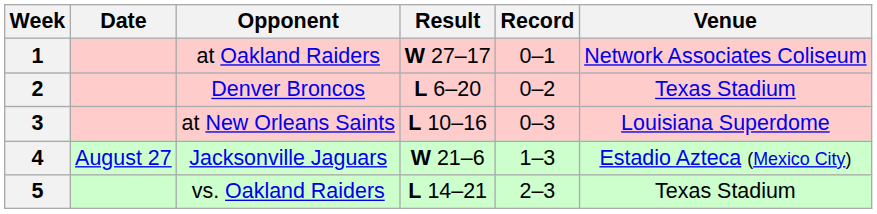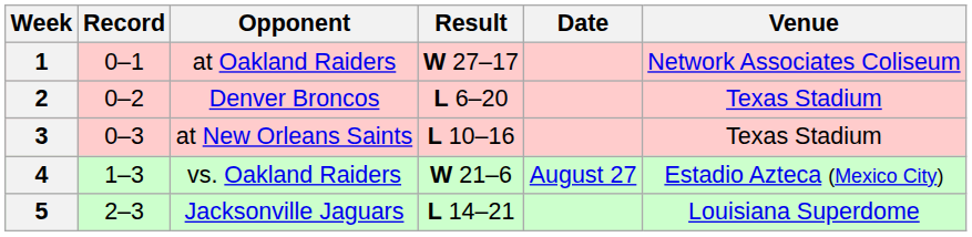columns swapped: Date <-> Record
3 | Venue: Louisiana Superdome -> Texas Stadium
4 | Opponent: Jacksonville Jaguars -> vs. Oakland Raiders
5 | Opponent: vs. Oakland Raiders -> Jacksonville Jaguars
5 | Venue: Texas Stadium -> Louisiana Superdome
